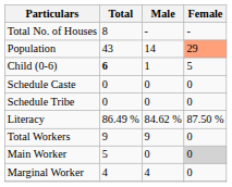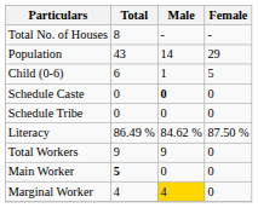Population | Female: lightsalmon background -> no background
Child (0-6) | Total: bold -> normal
Schedule Caste | Male: normal -> bold
Main Worker | Total: normal -> bold
Main Worker | Female: lightgrey background -> no background
Marginal Worker | Male: no background -> gold background
